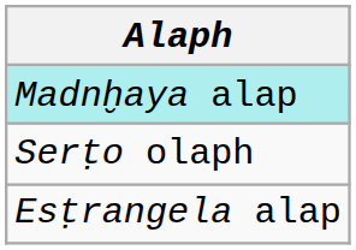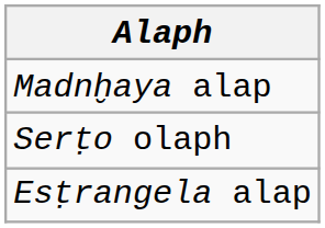row 2 | column 1: paleturquoise background -> no background
